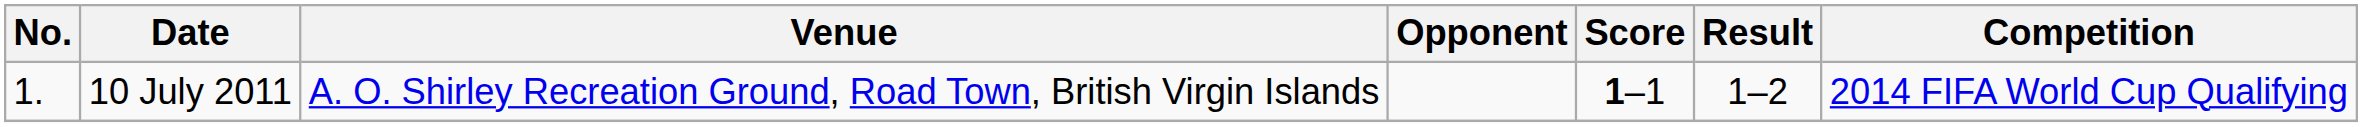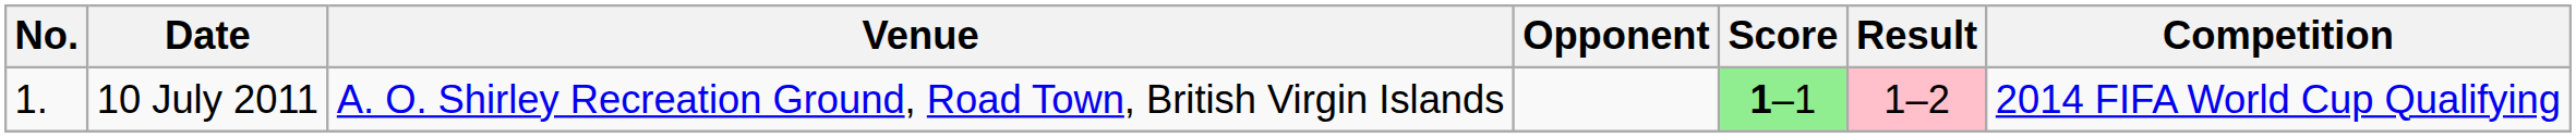10 July 2011 | Score: no background -> lightgreen background
10 July 2011 | Result: no background -> pink background
